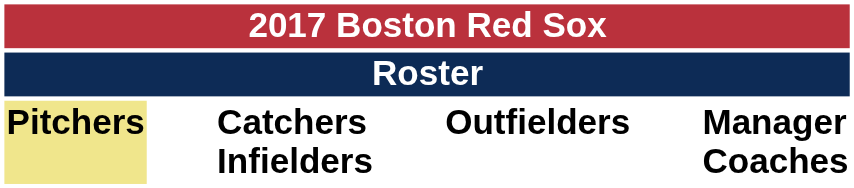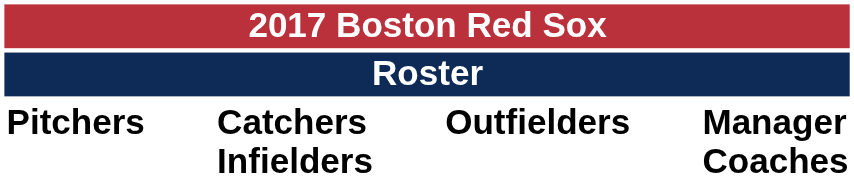Pitchers | column 1: khaki background -> no background
